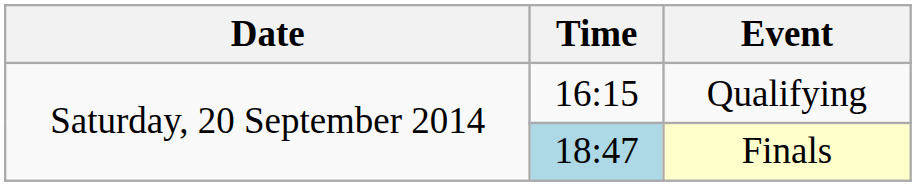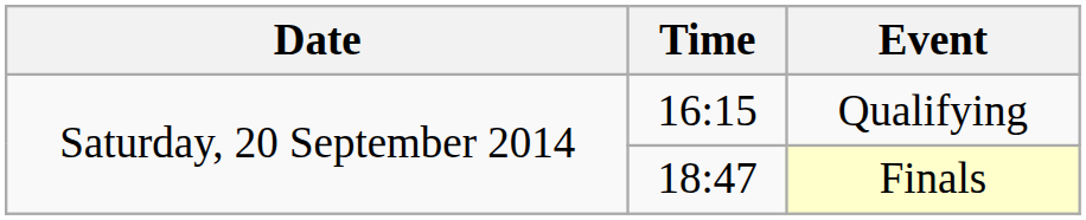Finals | Time: lightblue background -> no background
